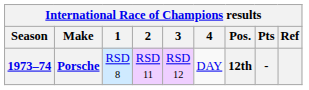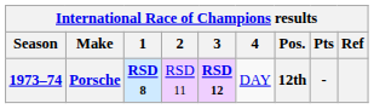Porsche | 1: normal -> bold
Porsche | 3: normal -> bold
